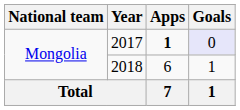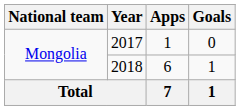2017 | Apps: bold -> normal
2017 | Goals: lavender background -> no background
